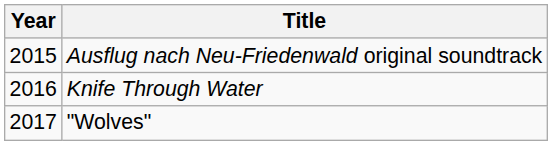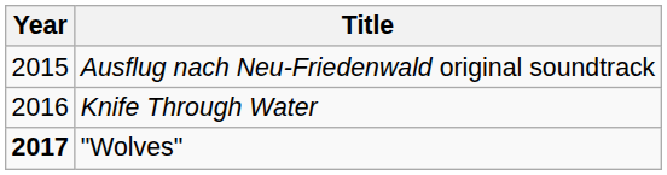"Wolves" | Year: normal -> bold
